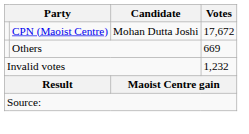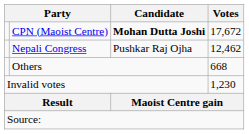CPN (Maoist Centre) | Candidate: normal -> bold
+ row: Nepali Congress | Pushkar Raj Ojha | 12,462
Others | Votes: 669 -> 668
Invalid votes | Votes: 1,232 -> 1,230
